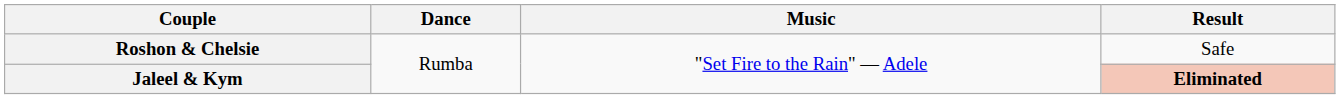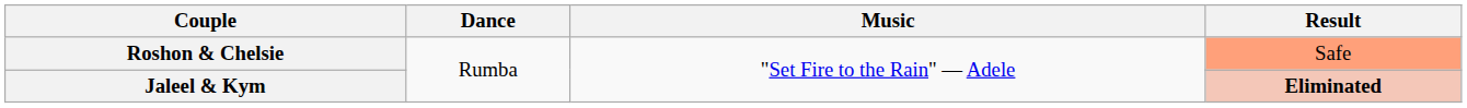Roshon & Chelsie | Result: no background -> lightsalmon background
